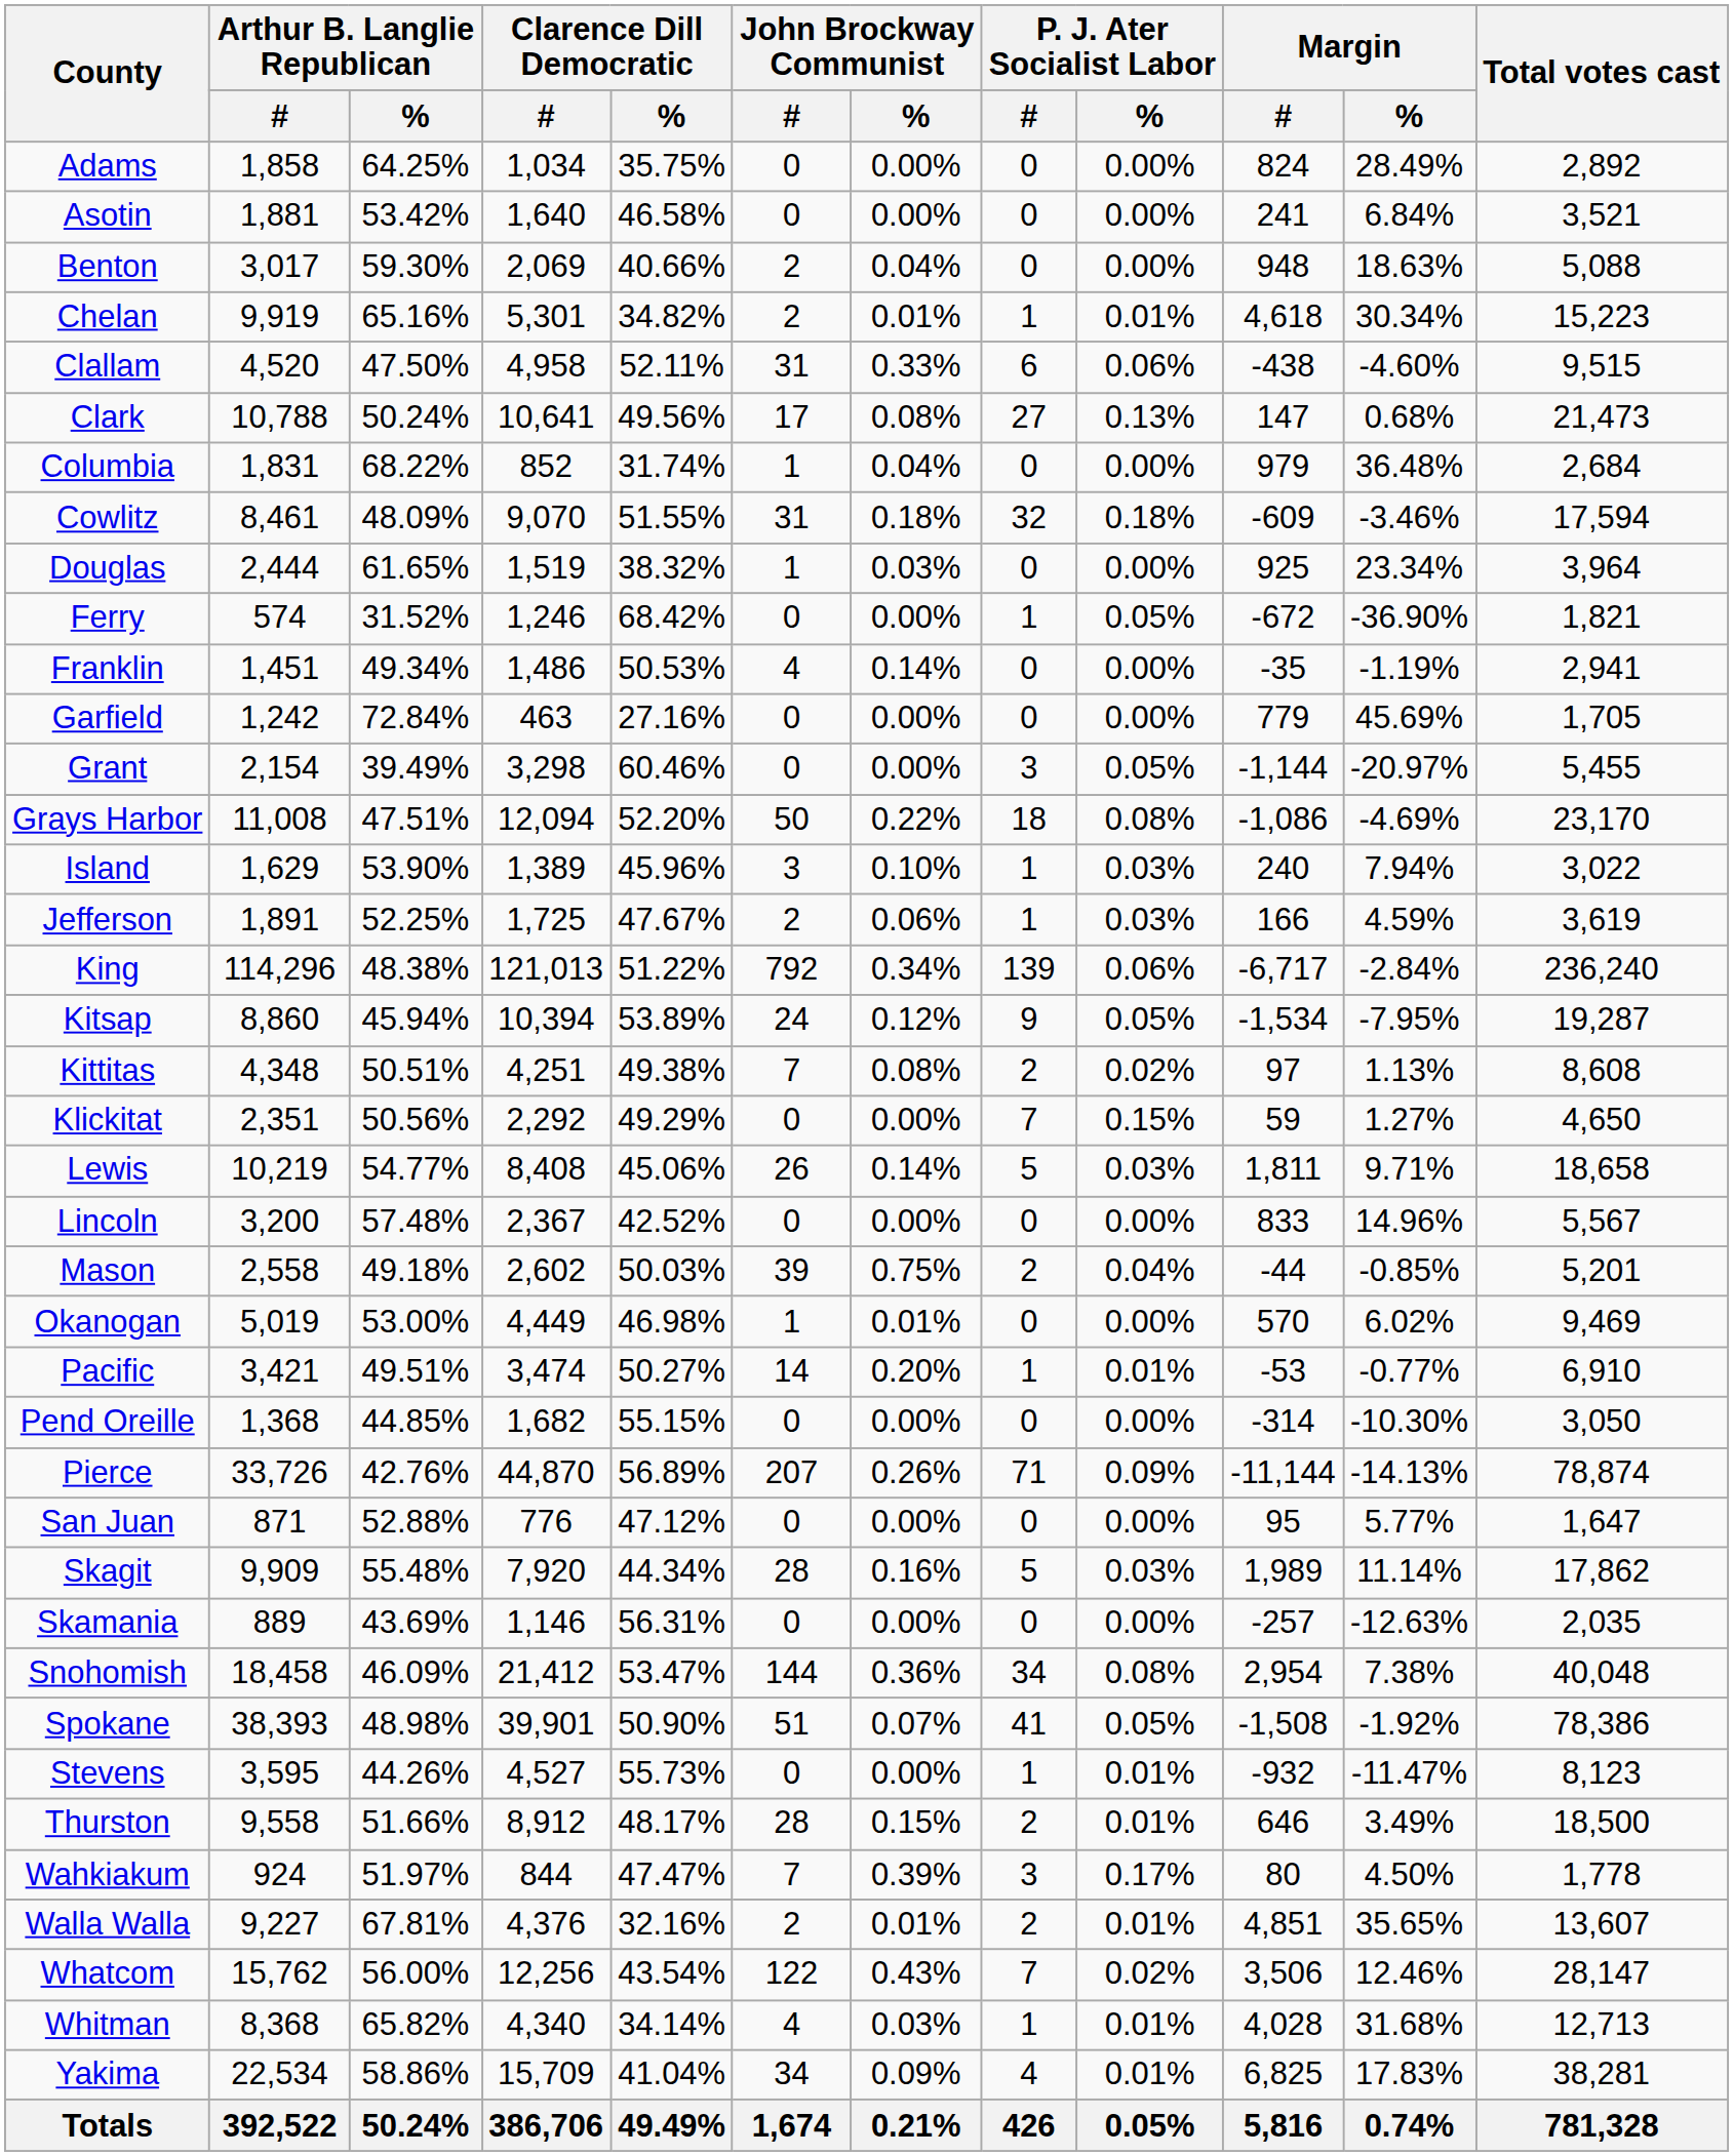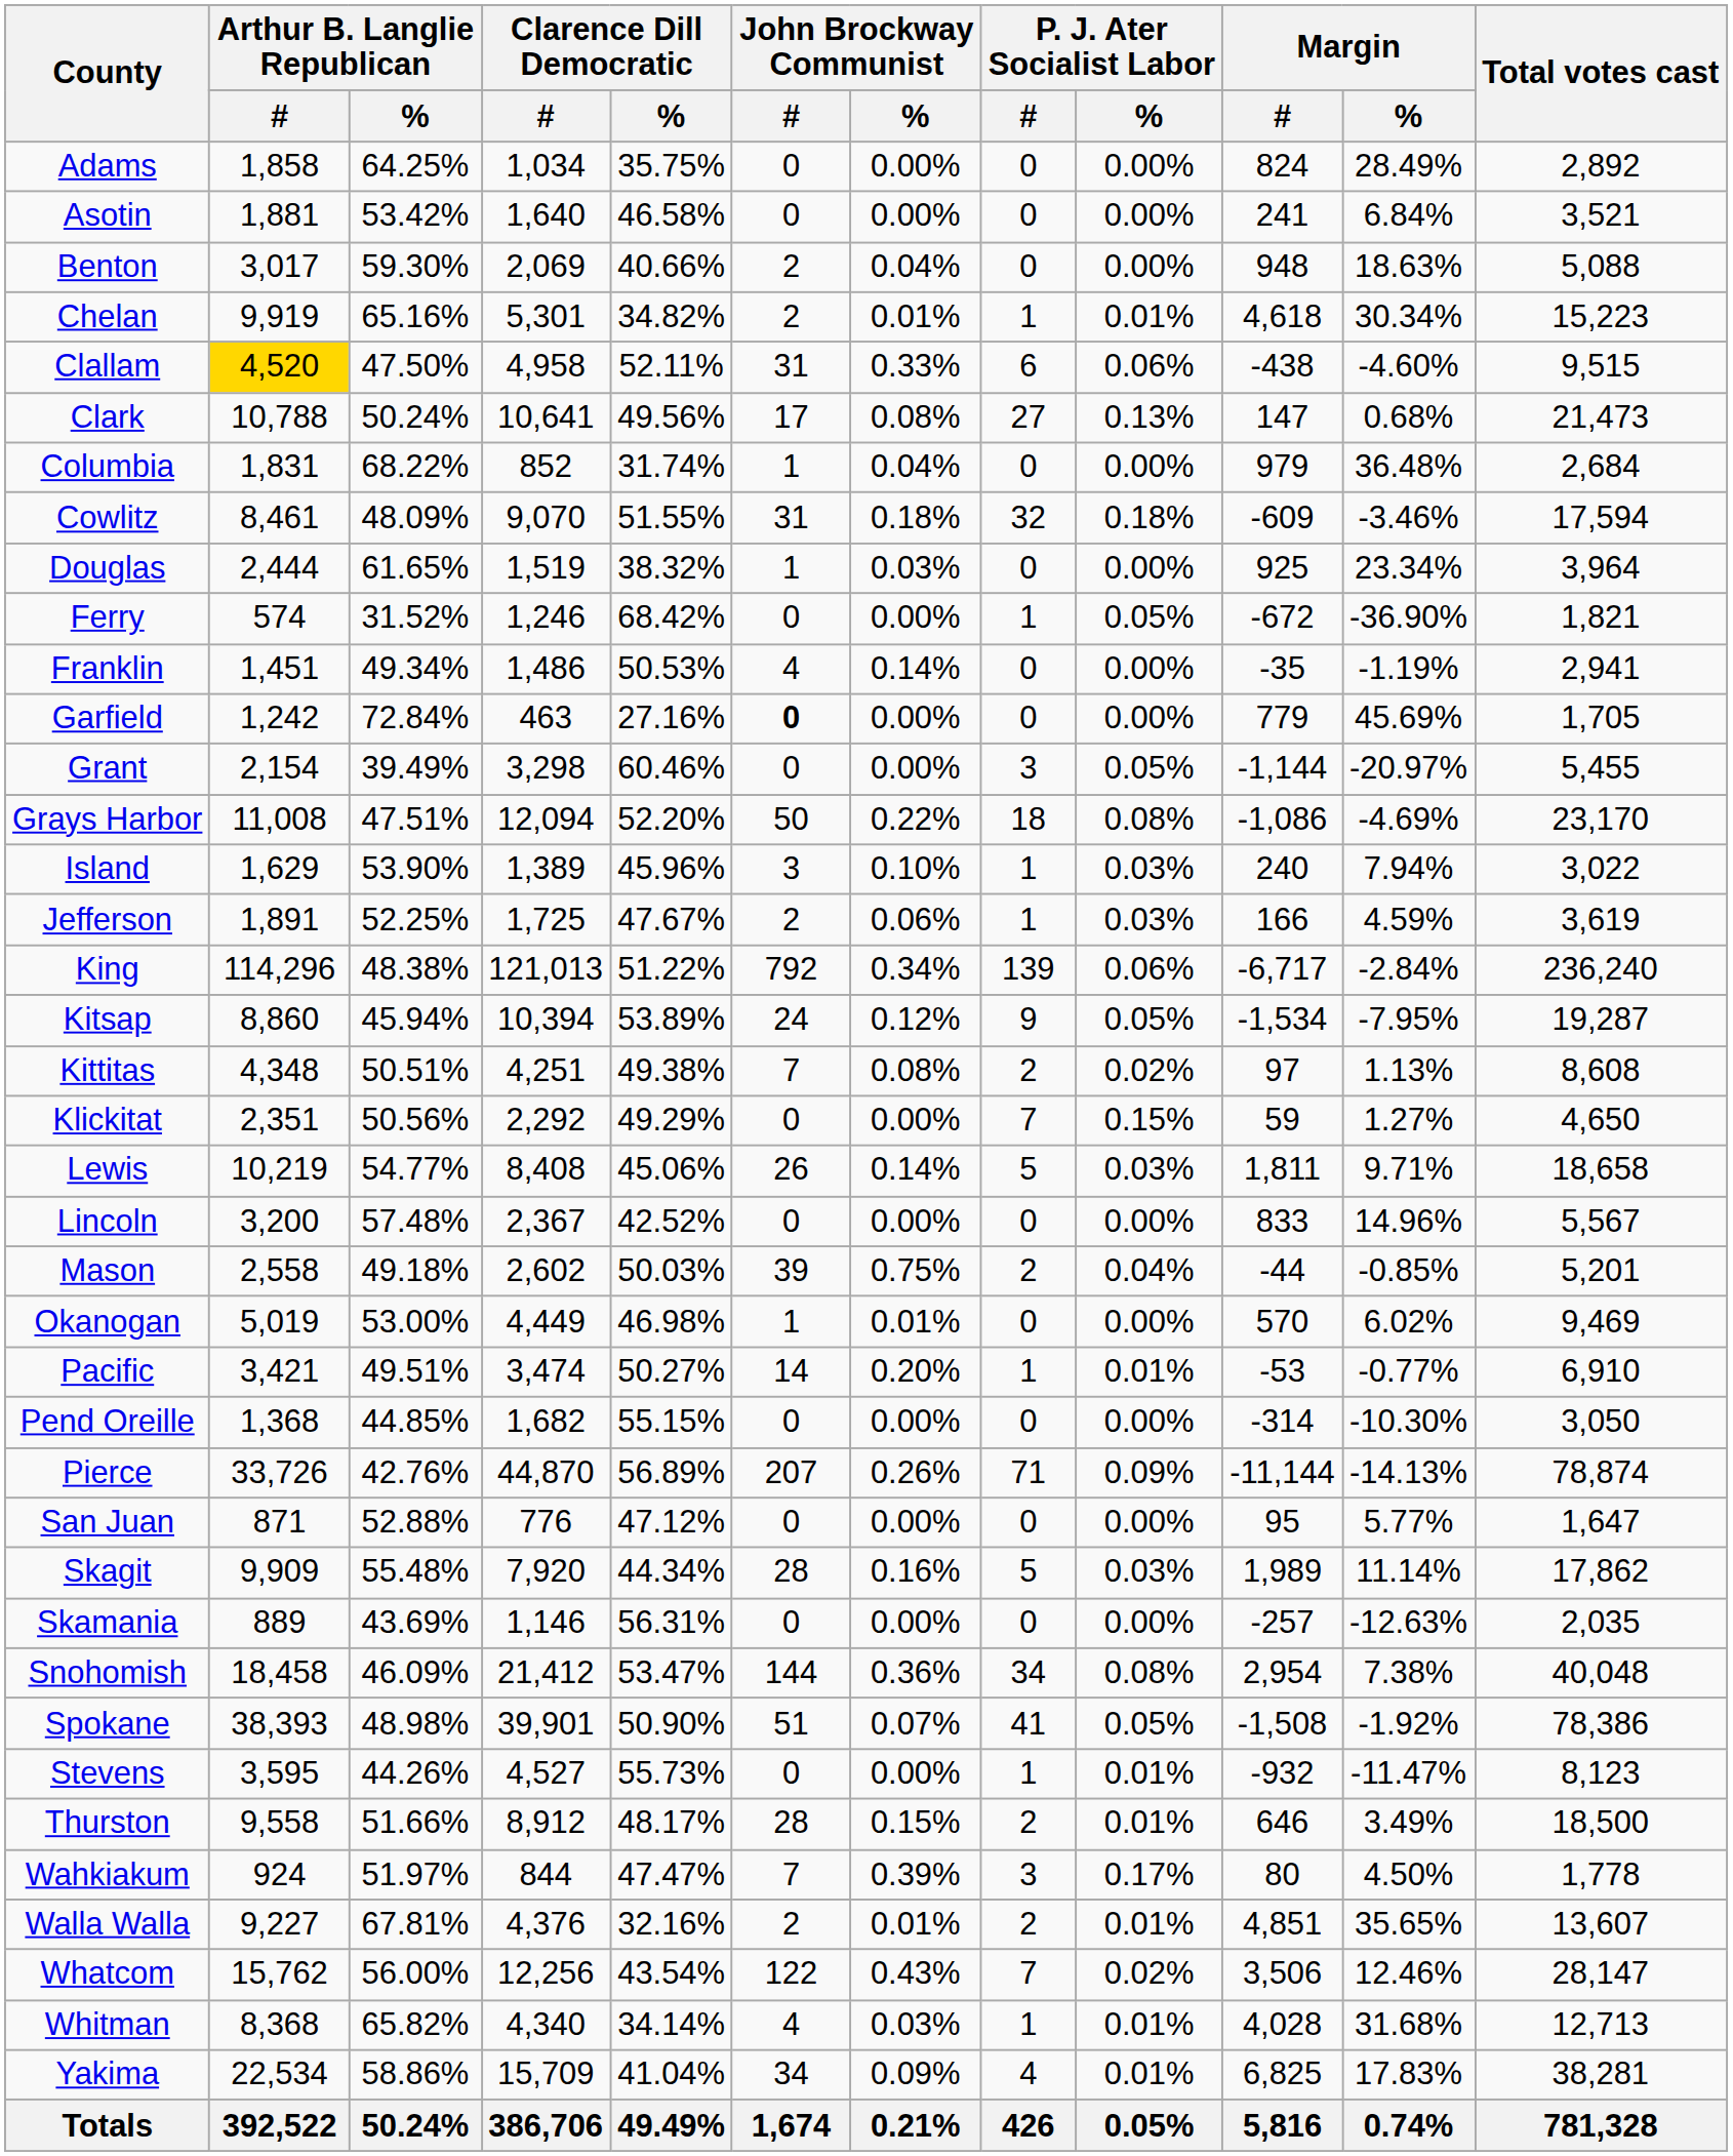Clallam | Arthur B. Langlie Republican / #: no background -> gold background
Garfield | John Brockway Communist / #: normal -> bold
